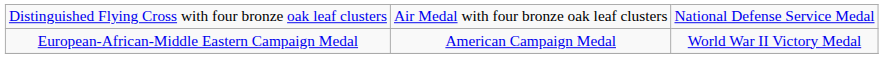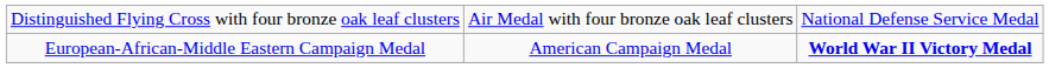European-African-Middle Eastern Campaign Medal | column 3: normal -> bold
